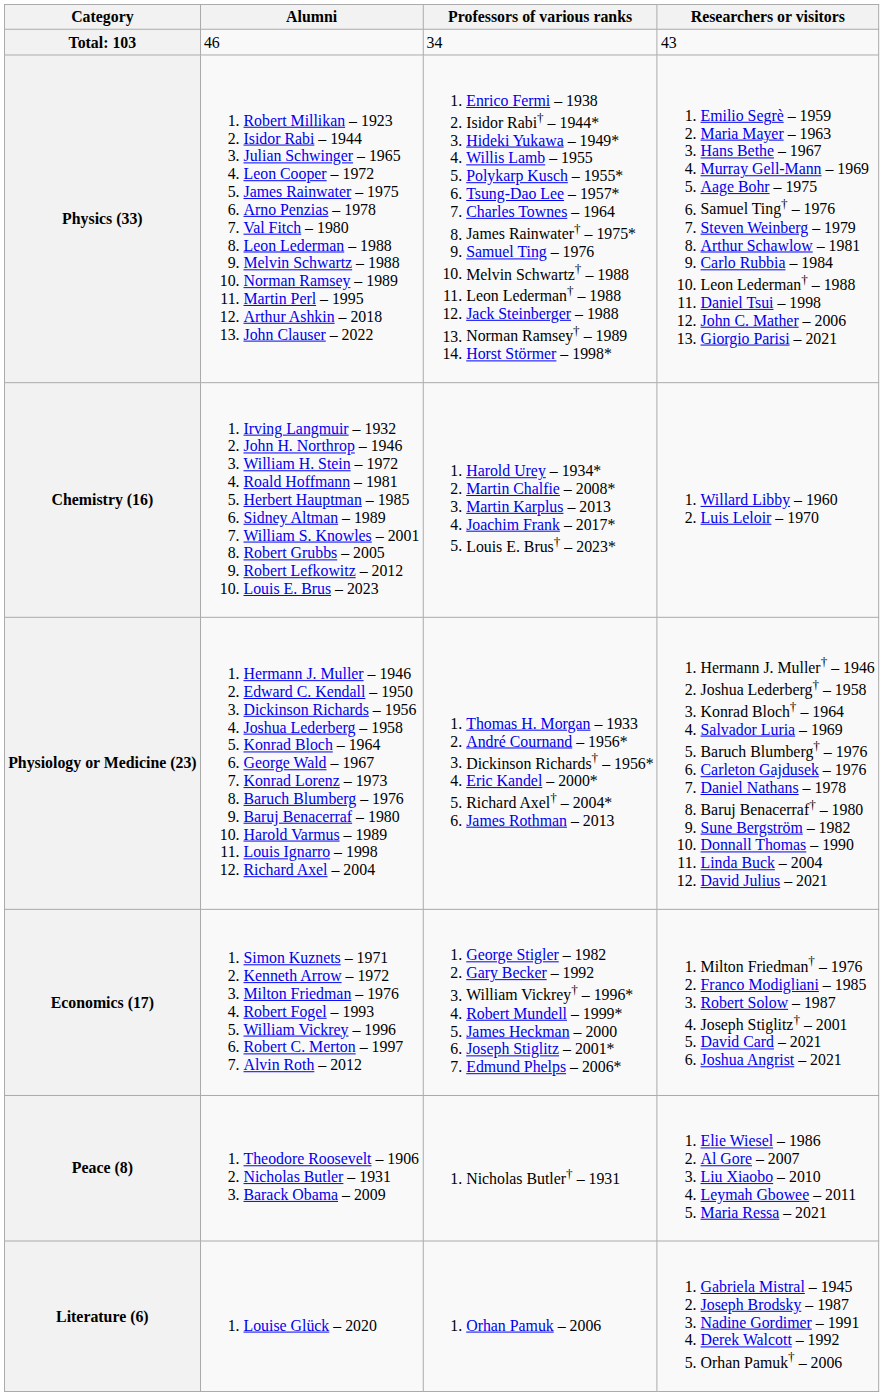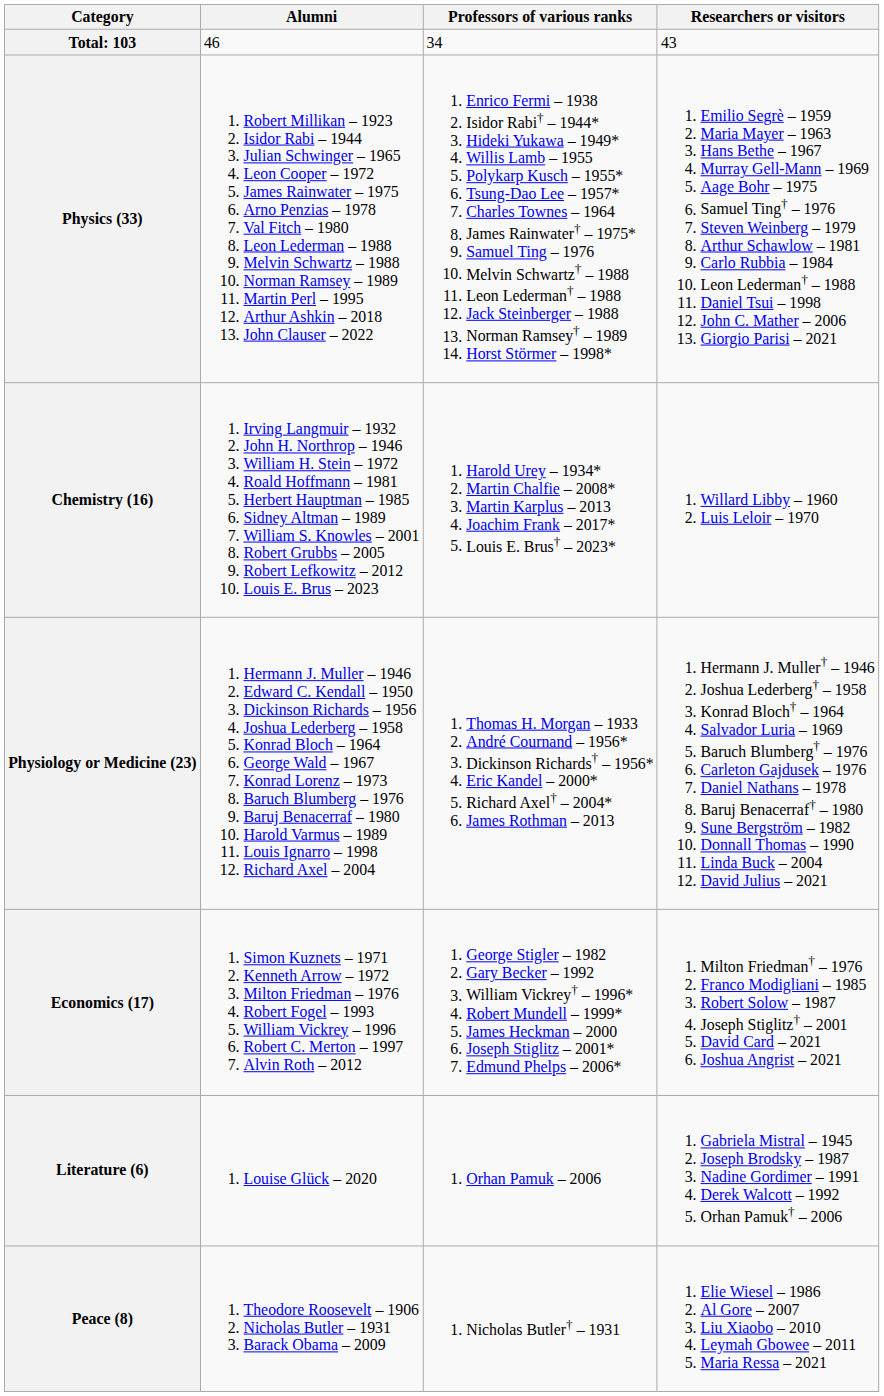rows swapped: Literature (6) <-> Peace (8)
